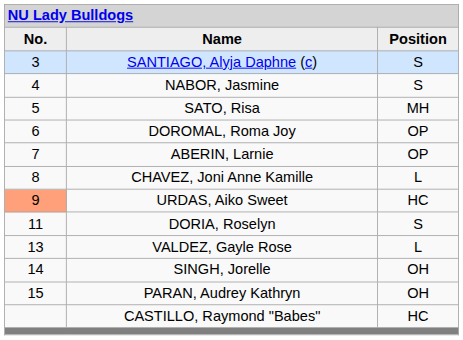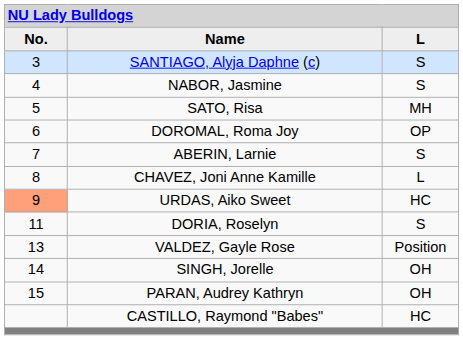Name | column 3: Position -> L
ABERIN, Larnie | column 3: OP -> S
VALDEZ, Gayle Rose | column 3: L -> Position
